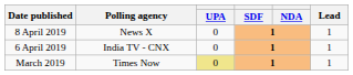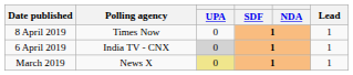8 April 2019 | Polling agency: News X -> Times Now
6 April 2019 | UPA: no background -> lightgrey background
March 2019 | Polling agency: Times Now -> News X
